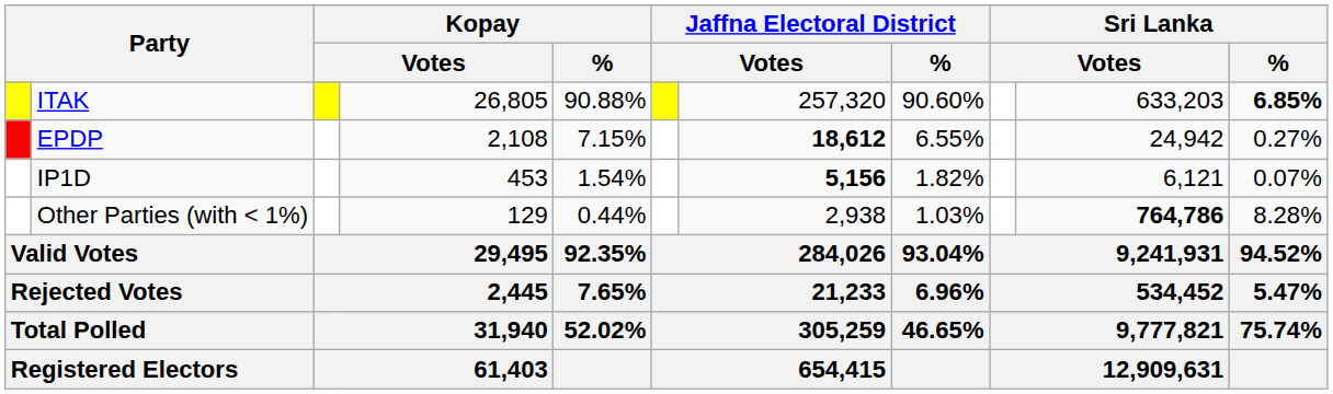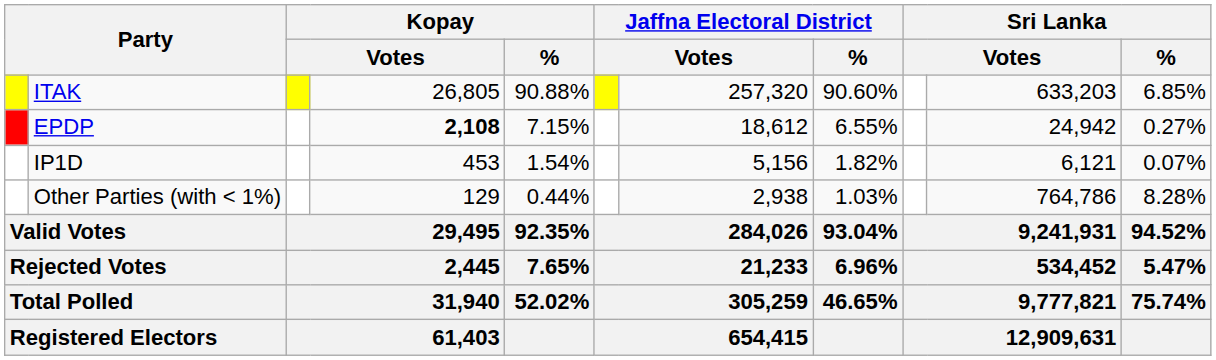ITAK | Sri Lanka / %: bold -> normal
EPDP | column 4: normal -> bold
EPDP | column 7: bold -> normal
IP1D | column 7: bold -> normal
Other Parties (with < 1%) | column 10: bold -> normal
